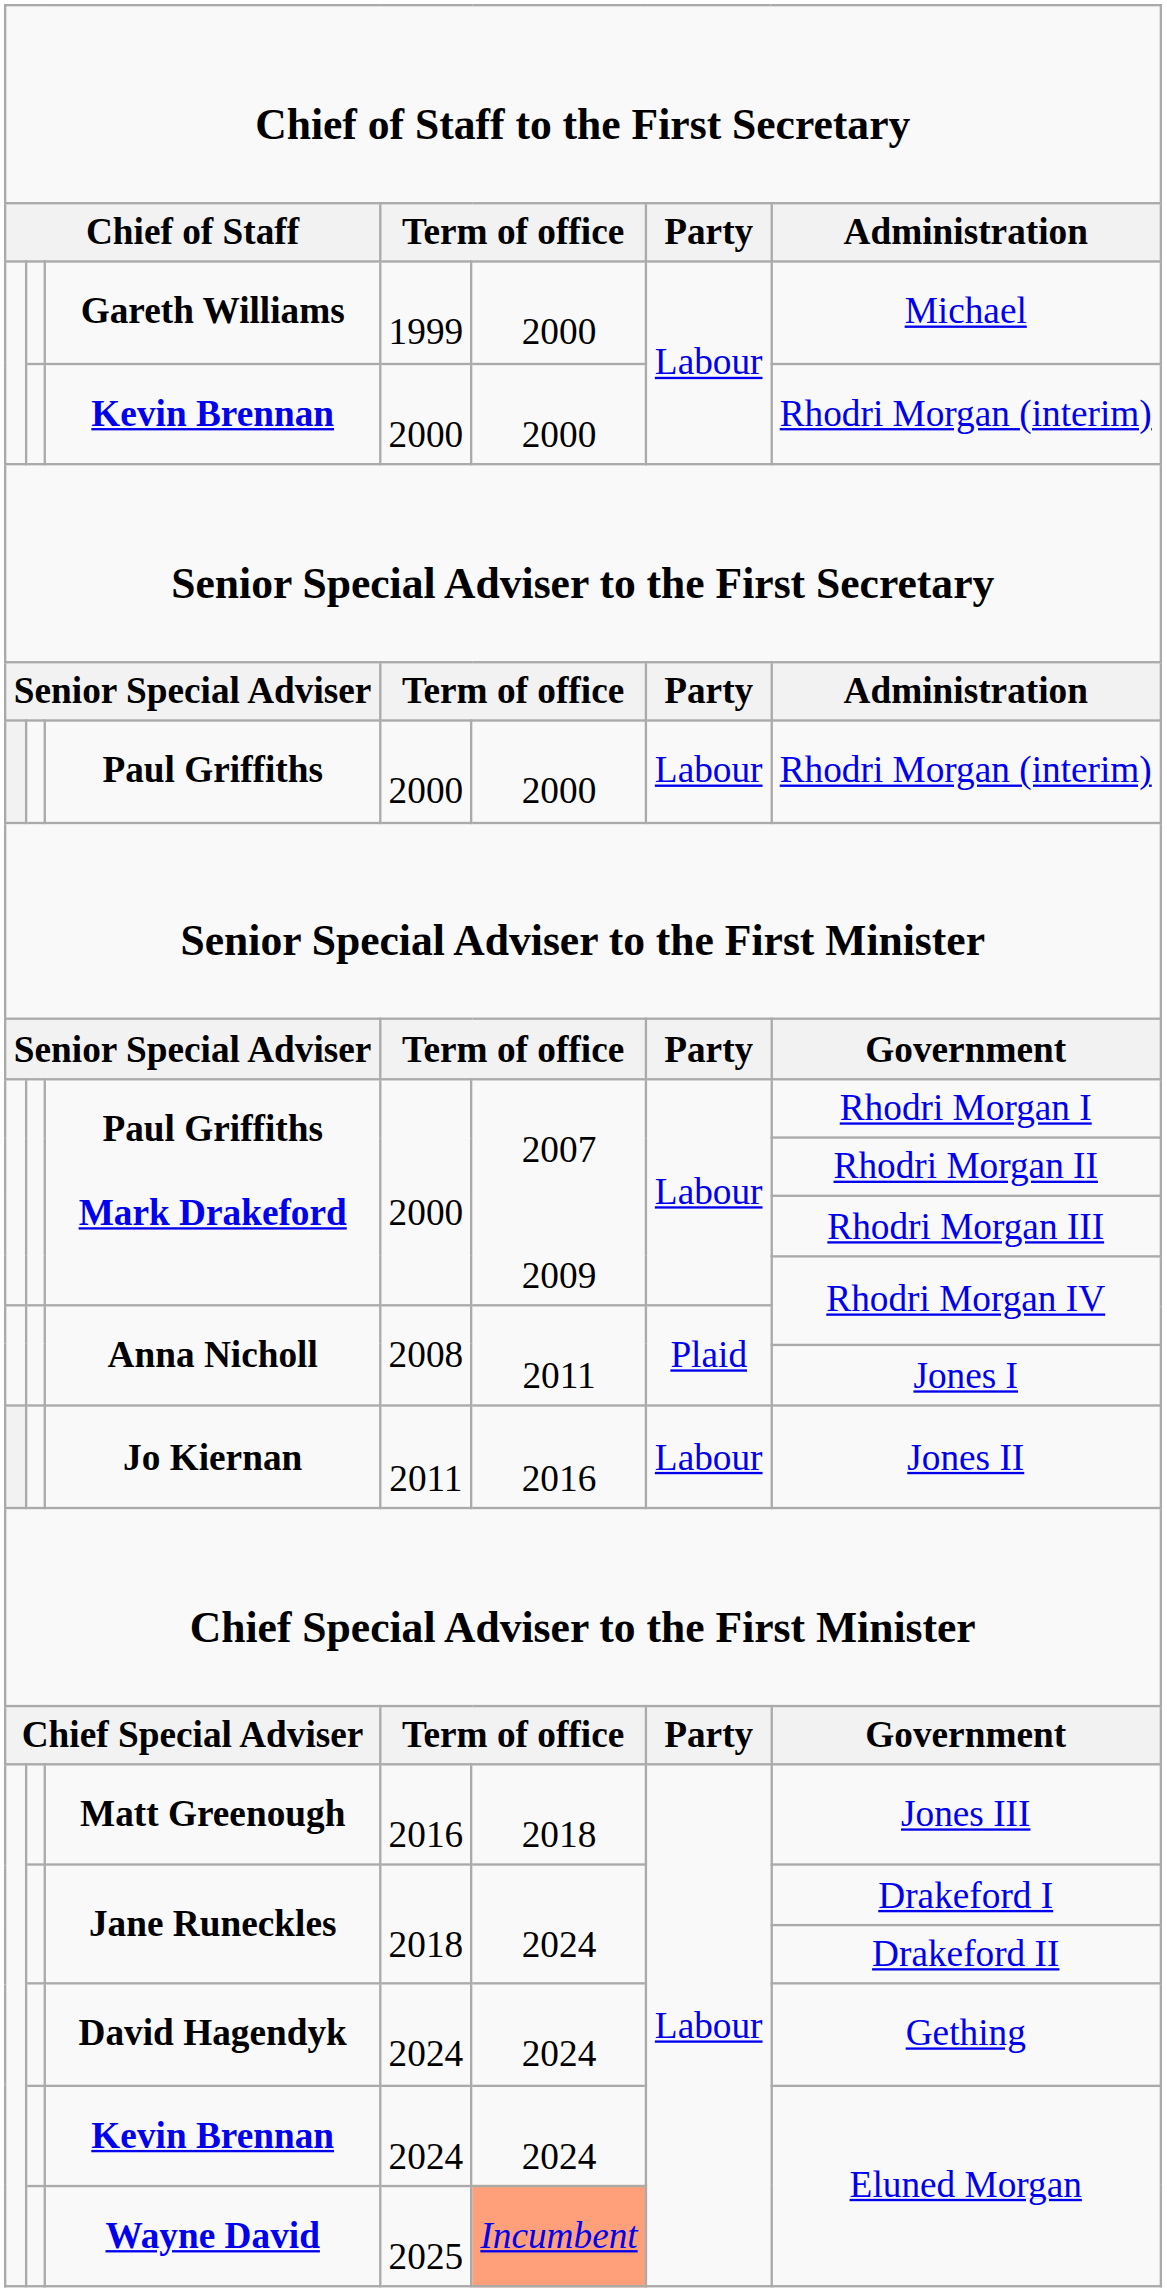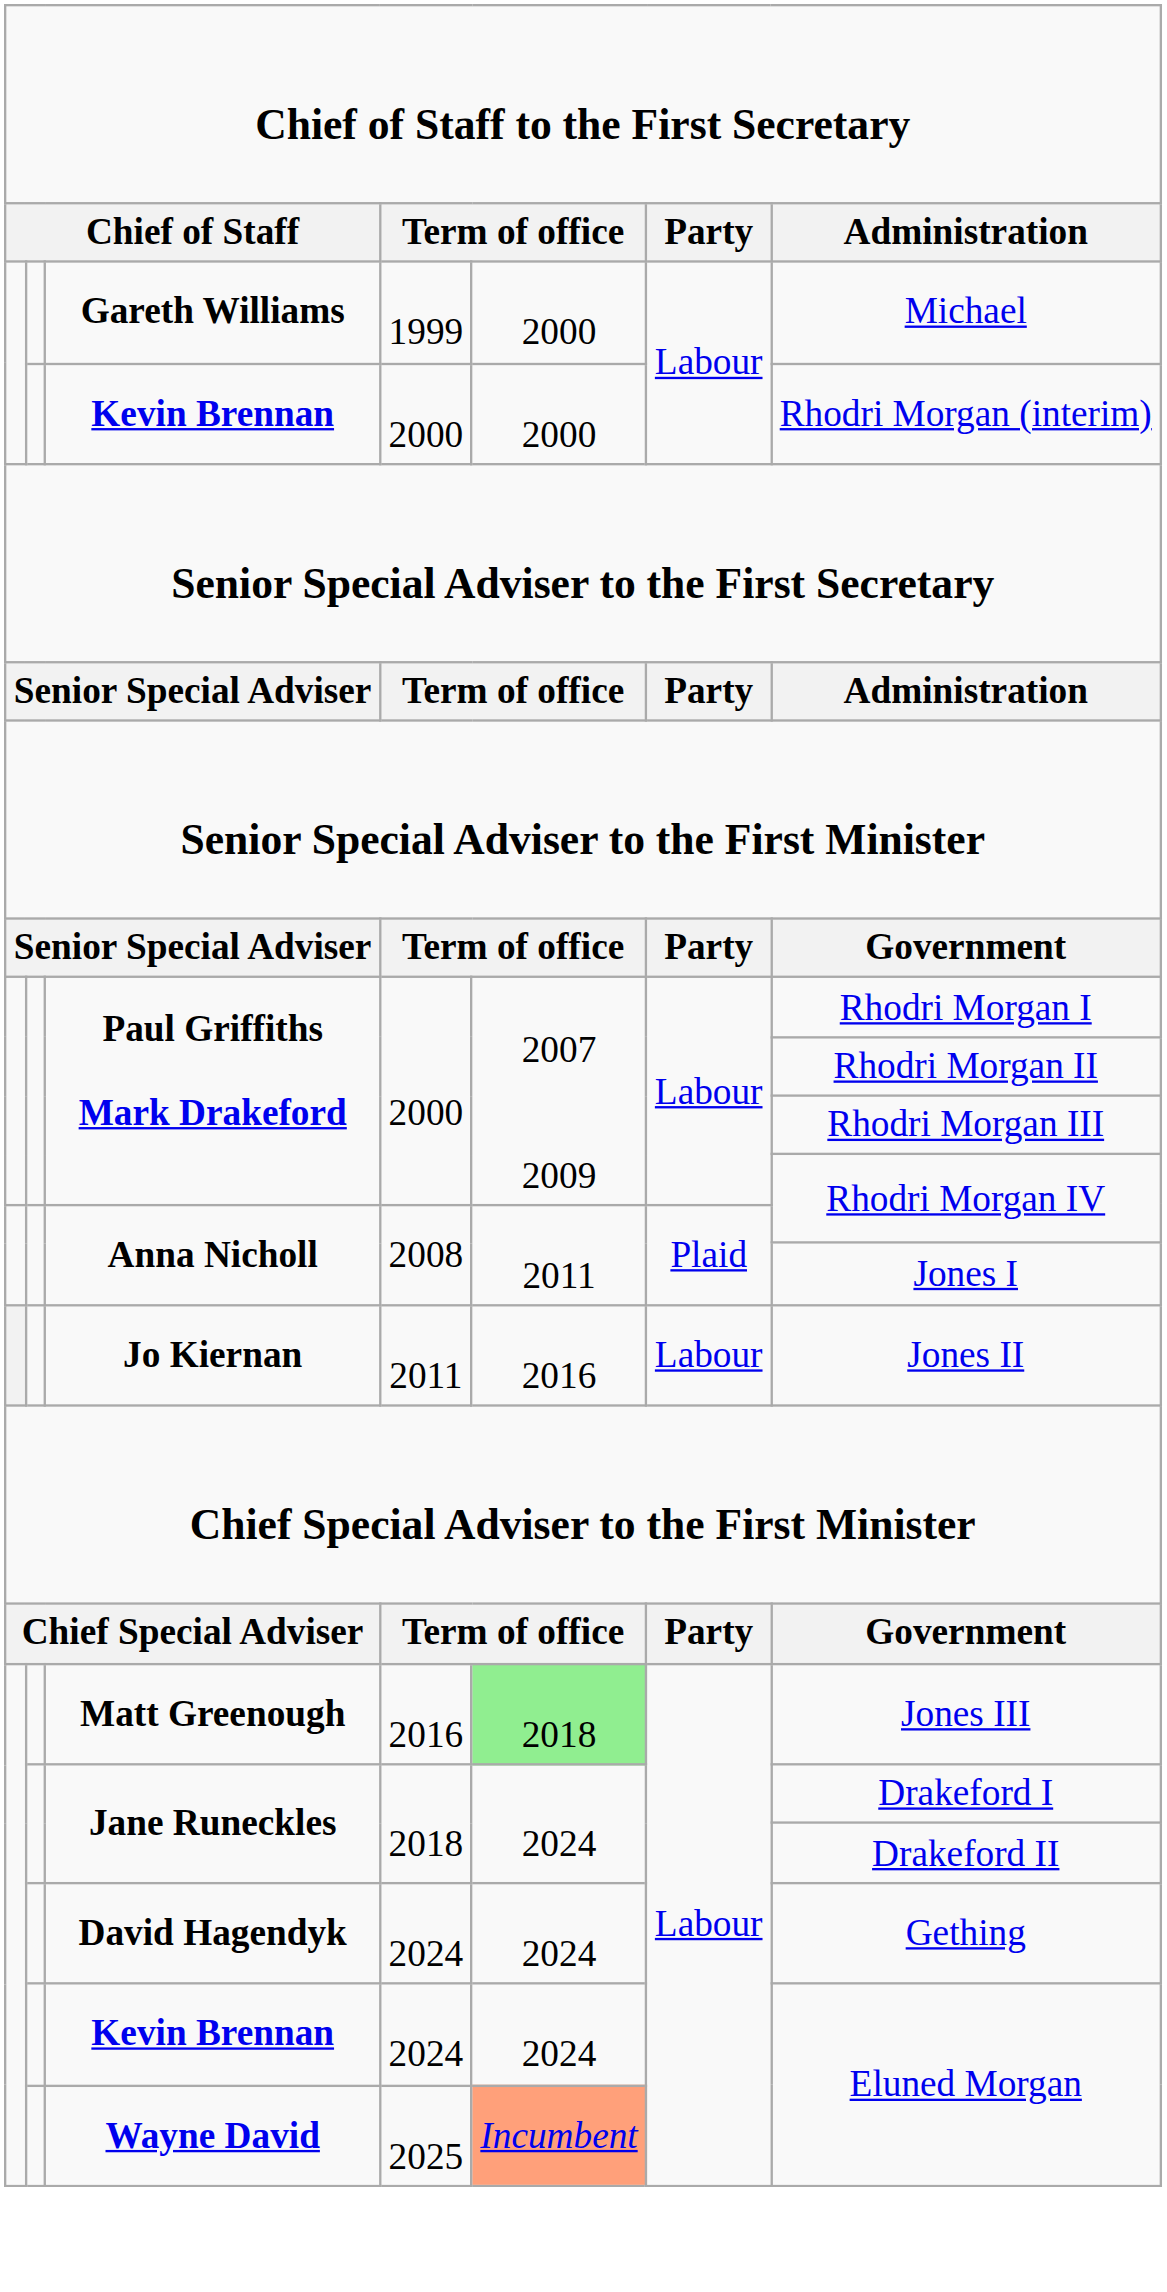- row: Paul Griffiths | 2000 | 2000 | Labour | Rhodri Morgan (interim)
Matt Greenough | column 5: no background -> lightgreen background
